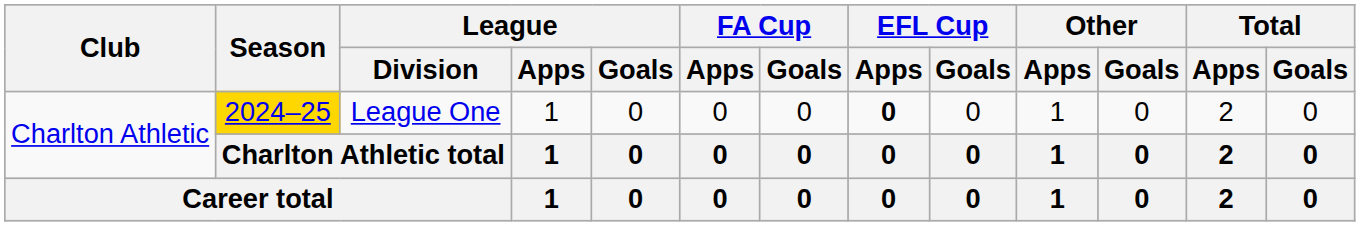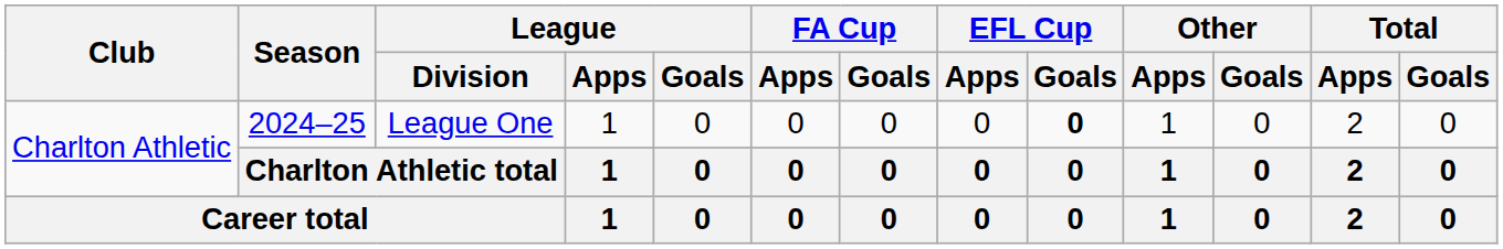Charlton Athletic / League One | Season: gold background -> no background
Charlton Athletic / League One | EFL Cup / Apps: bold -> normal
Charlton Athletic / League One | EFL Cup / Goals: normal -> bold
